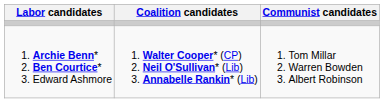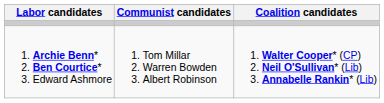columns swapped: Coalition candidates <-> Communist candidates
